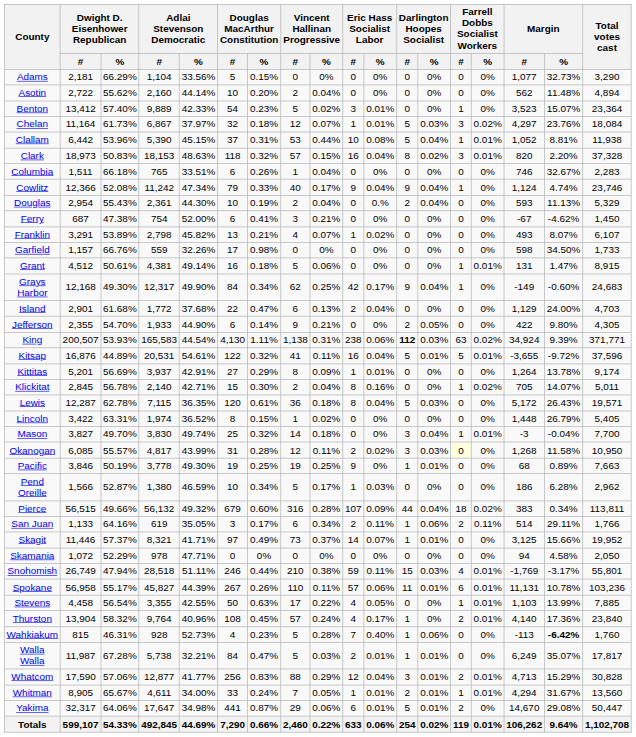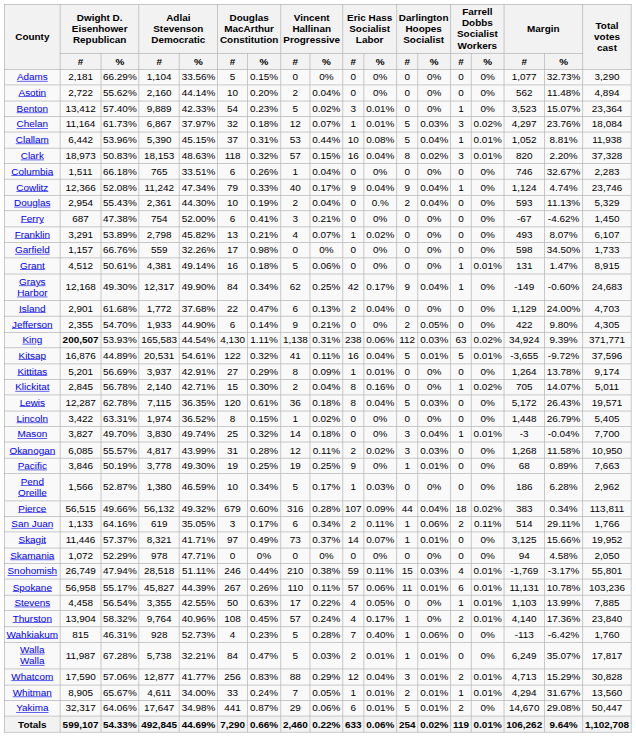King | Dwight D. Eisenhower Republican / #: normal -> bold
King | Darlington Hoopes Socialist / #: bold -> normal
Okanogan | Farrell Dobbs Socialist Workers / #: lightyellow background -> no background
Wahkiakum | Margin / %: bold -> normal
